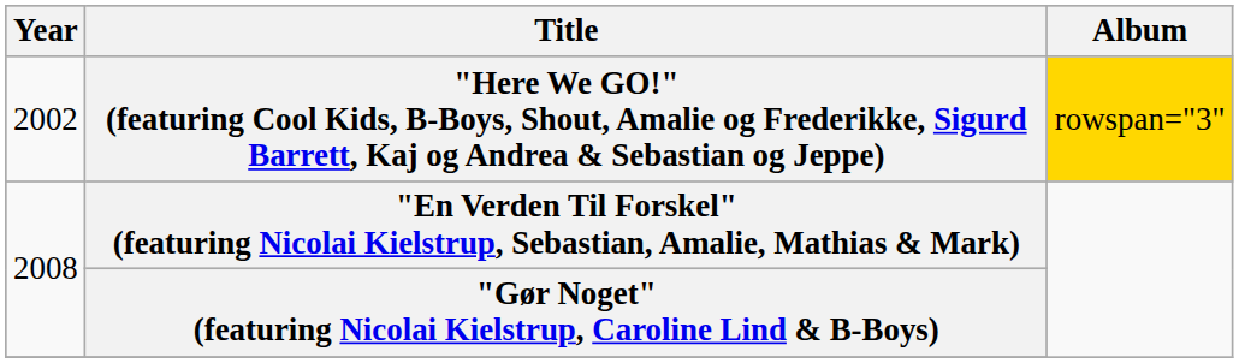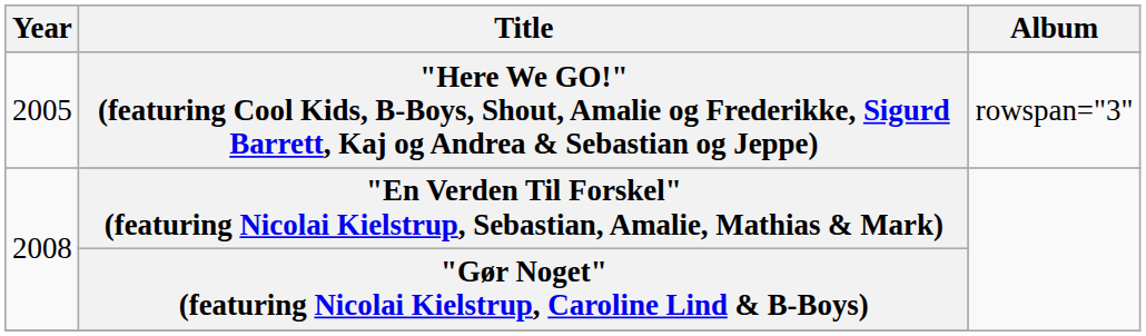row 2 | Year: 2002 -> 2005
row 2 | Album: gold background -> no background
